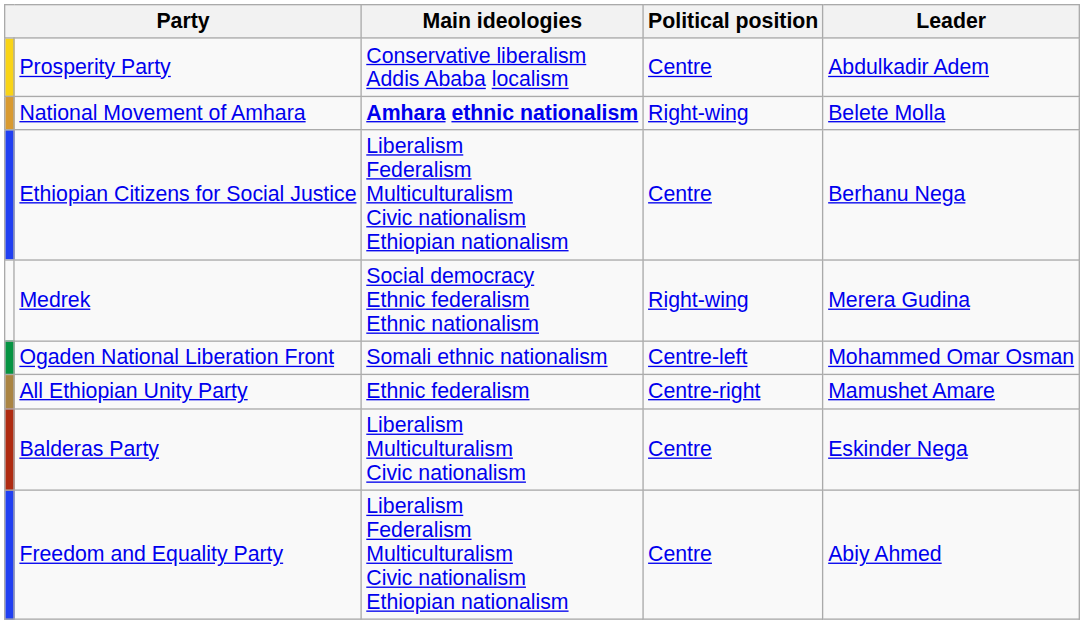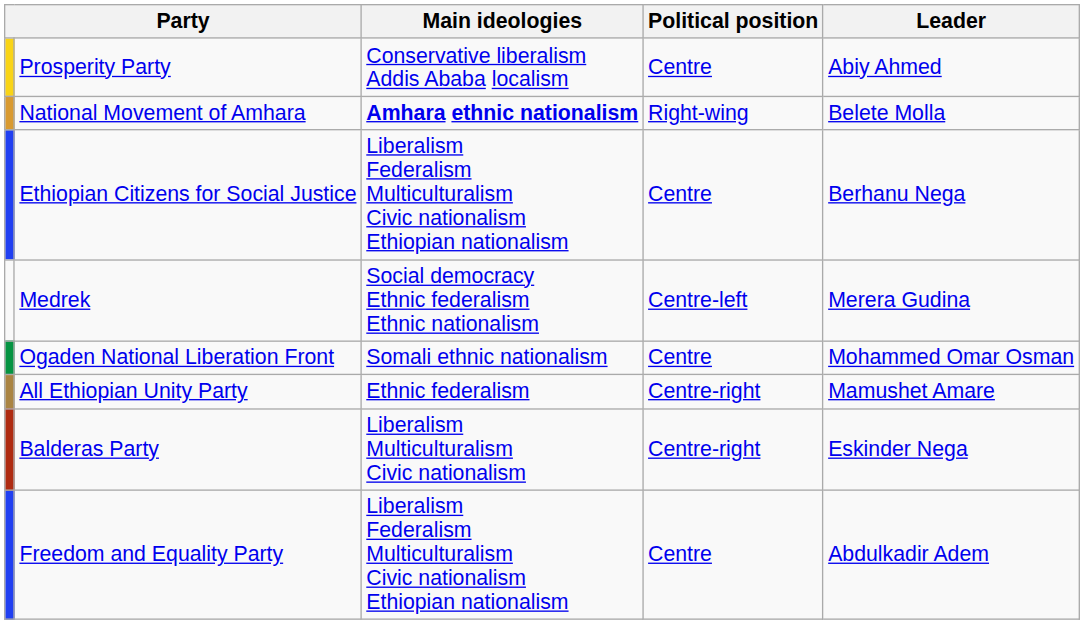Prosperity Party | Leader: Abdulkadir Adem -> Abiy Ahmed
Medrek | Political position: Right-wing -> Centre-left
Ogaden National Liberation Front | Political position: Centre-left -> Centre
Balderas Party | Political position: Centre -> Centre-right
Freedom and Equality Party | Leader: Abiy Ahmed -> Abdulkadir Adem
